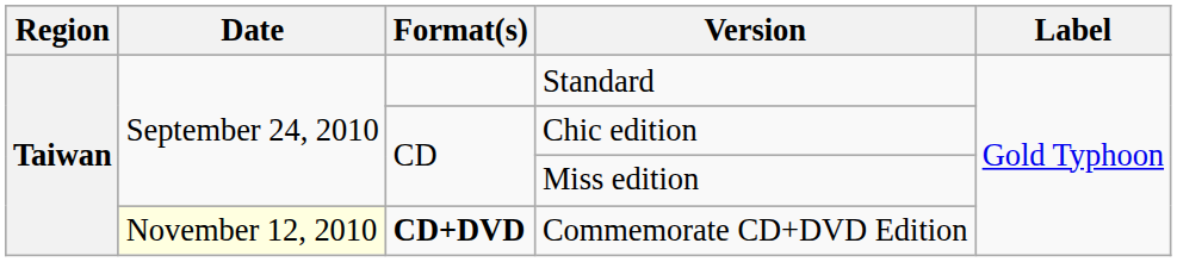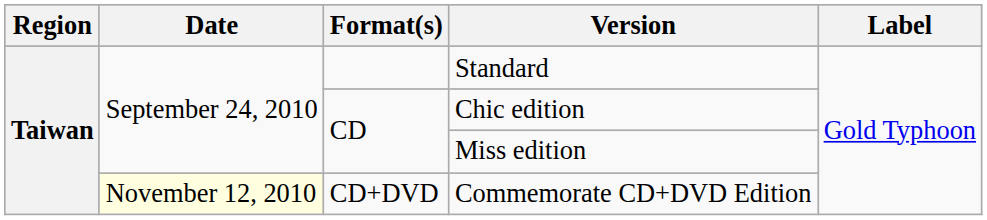Commemorate CD+DVD Edition | Format(s): bold -> normal
